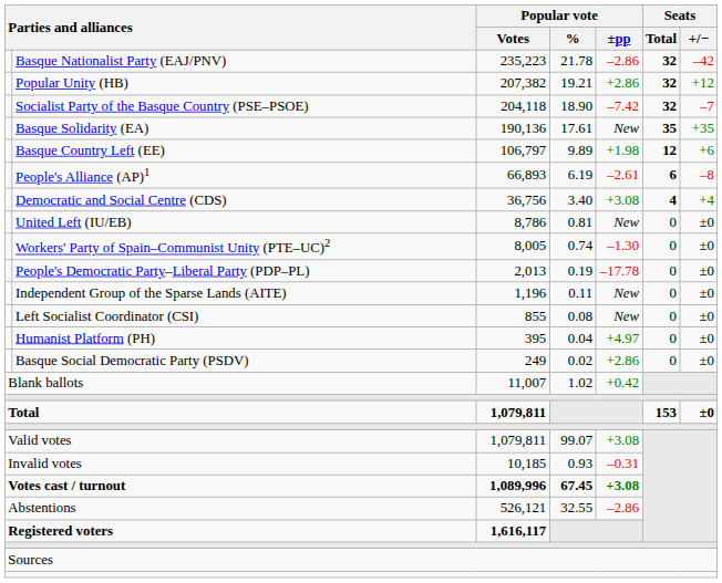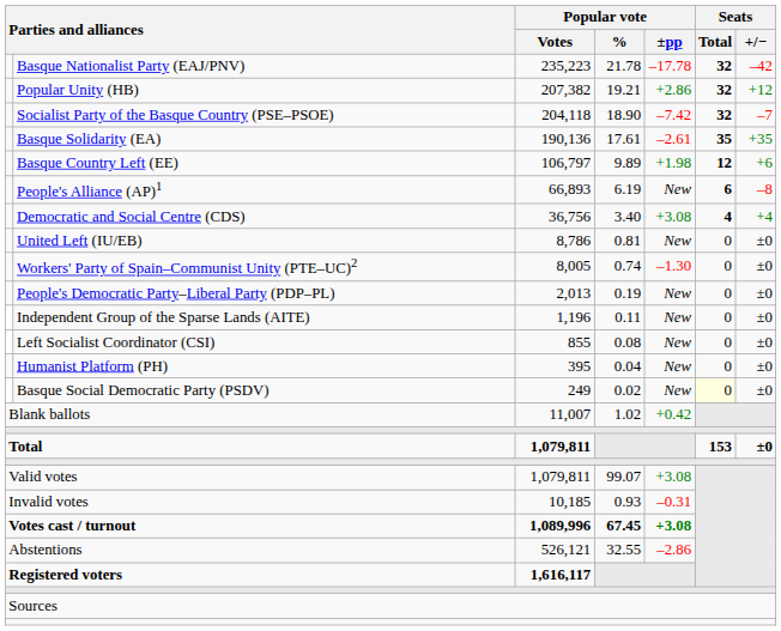Basque Nationalist Party (EAJ/PNV) | Popular vote / ±pp: –2.86 -> –17.78
Basque Solidarity (EA) | Popular vote / ±pp: New -> –2.61
People's Alliance (AP)1 | Popular vote / ±pp: –2.61 -> New
People's Democratic Party–Liberal Party (PDP–PL) | Popular vote / ±pp: –17.78 -> New
Humanist Platform (PH) | Popular vote / ±pp: +4.97 -> New
Basque Social Democratic Party (PSDV) | Popular vote / ±pp: +2.86 -> New
Basque Social Democratic Party (PSDV) | Seats / Total: no background -> lightyellow background
